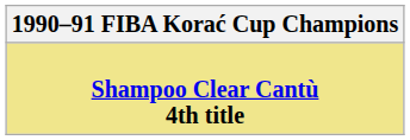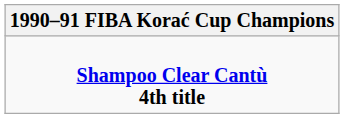row 2 | column 1: khaki background -> no background
